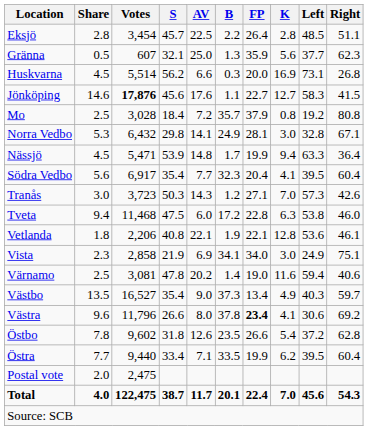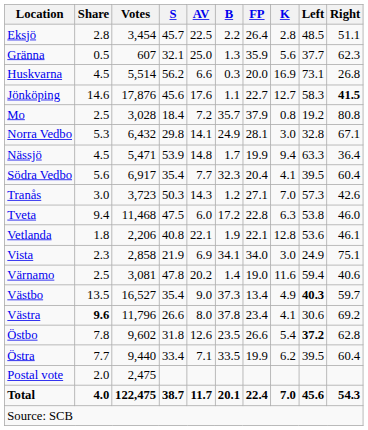Jönköping | Votes: bold -> normal
Jönköping | Right: normal -> bold
Västbo | Left: normal -> bold
Västra | Share: normal -> bold
Västra | FP: bold -> normal
Östbo | Left: normal -> bold
